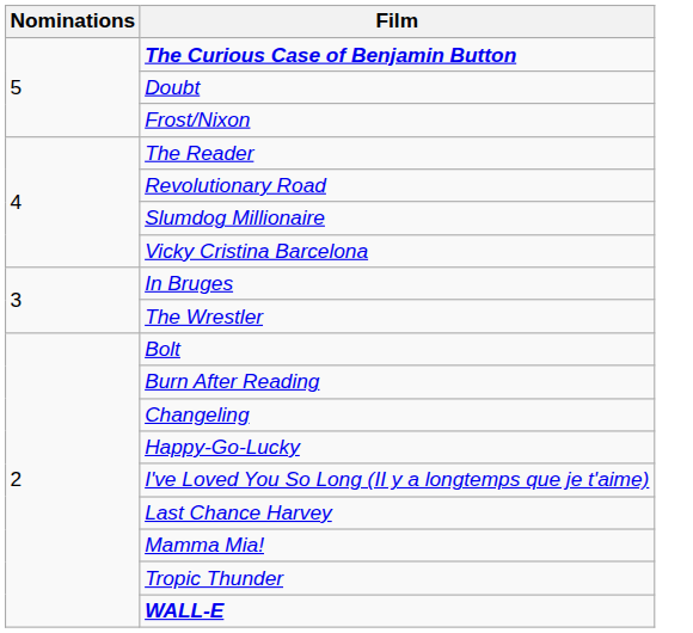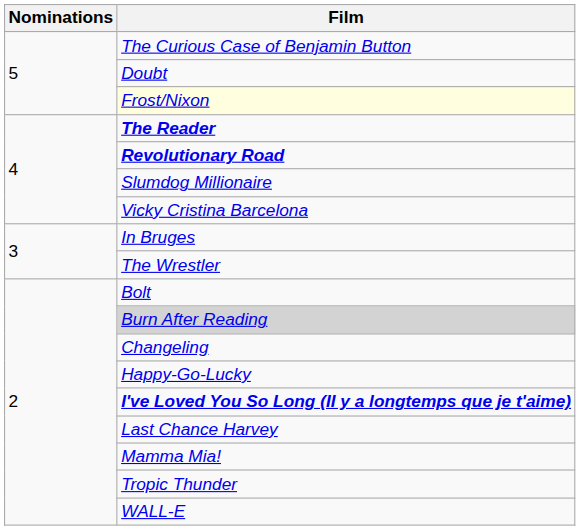The Curious Case of Benjamin Button | Film: bold -> normal
Frost/Nixon | Film: no background -> lightyellow background
The Reader | Film: normal -> bold
Revolutionary Road | Film: normal -> bold
Burn After Reading | Film: no background -> lightgrey background
I've Loved You So Long (II y a longtemps que je t'aime) | Film: normal -> bold
WALL-E | Film: bold -> normal
